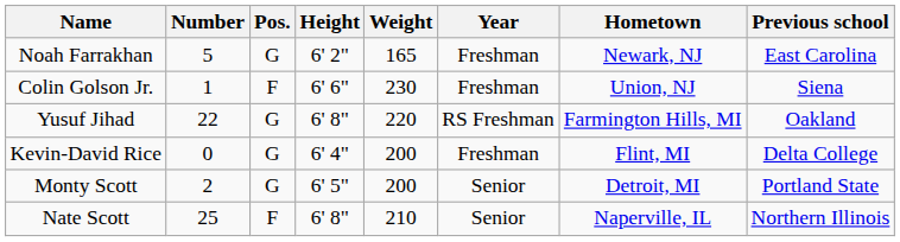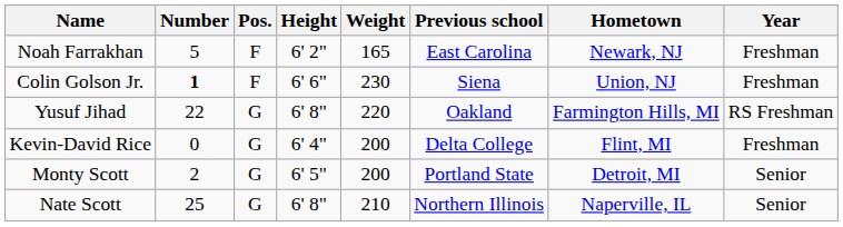columns swapped: Year <-> Previous school
Noah Farrakhan | Pos.: G -> F
Colin Golson Jr. | Number: normal -> bold
Nate Scott | Pos.: F -> G
